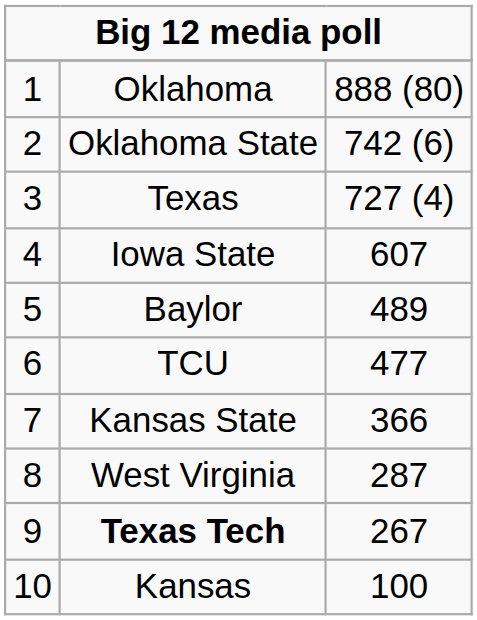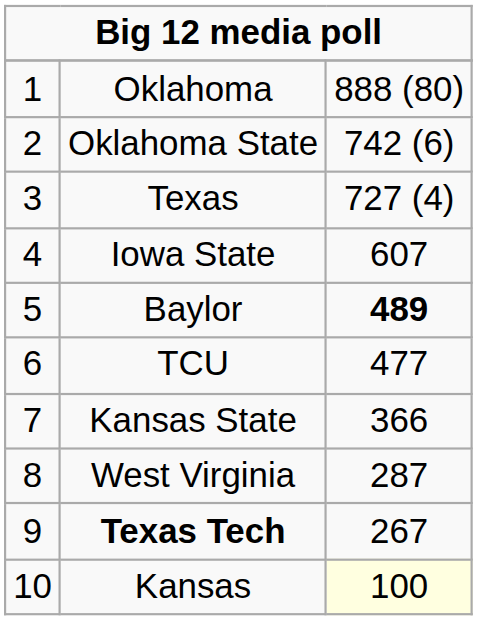Baylor | column 3: normal -> bold
Kansas | column 3: no background -> lightyellow background
